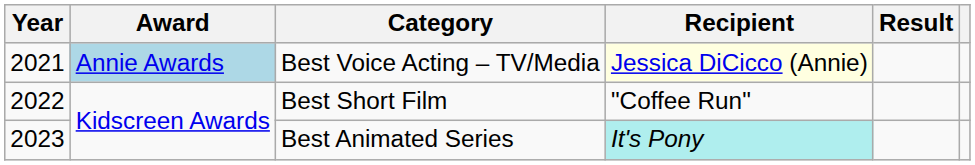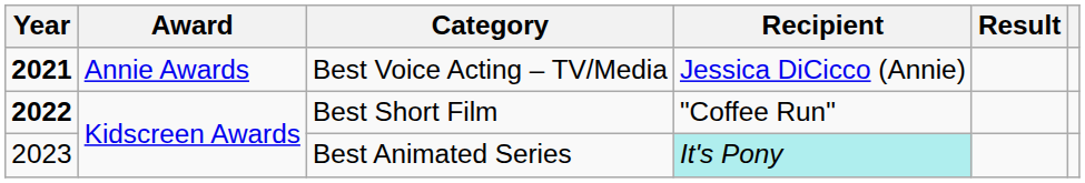Best Voice Acting – TV/Media | Year: normal -> bold
Best Voice Acting – TV/Media | Award: lightblue background -> no background
Best Voice Acting – TV/Media | Recipient: lightyellow background -> no background
Best Short Film | Year: normal -> bold
